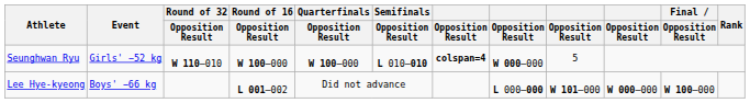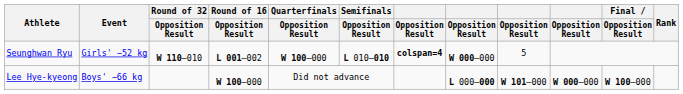Seunghwan Ryu | Round of 16 / Opposition Result: W 100–000 -> L 001–002
Lee Hye-kyeong | Round of 16 / Opposition Result: L 001–002 -> W 100–000
